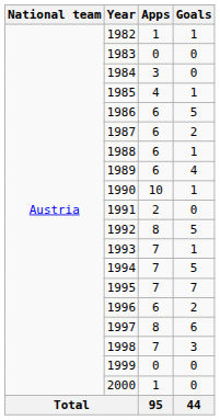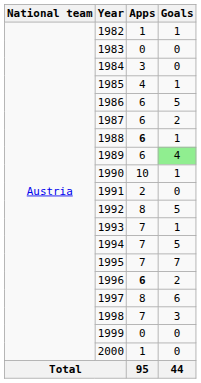1988 | Apps: normal -> bold
1989 | Goals: no background -> lightgreen background
1996 | Apps: normal -> bold
